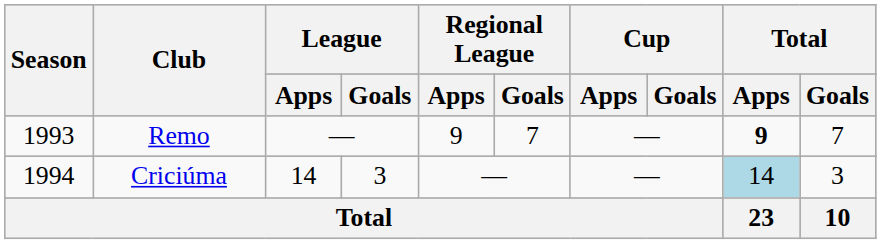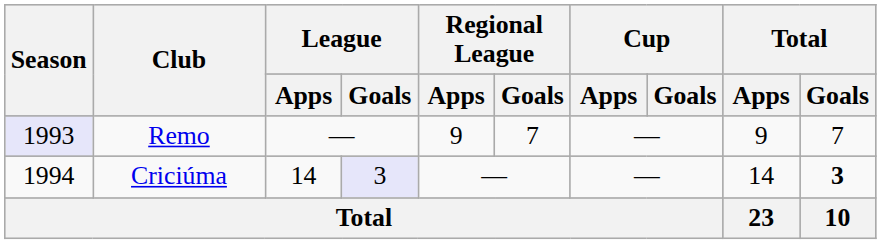Remo | Season: no background -> lavender background
Remo | Total / Apps: bold -> normal
Criciúma | League / Goals: no background -> lavender background
Criciúma | Total / Apps: lightblue background -> no background
Criciúma | Total / Goals: normal -> bold
